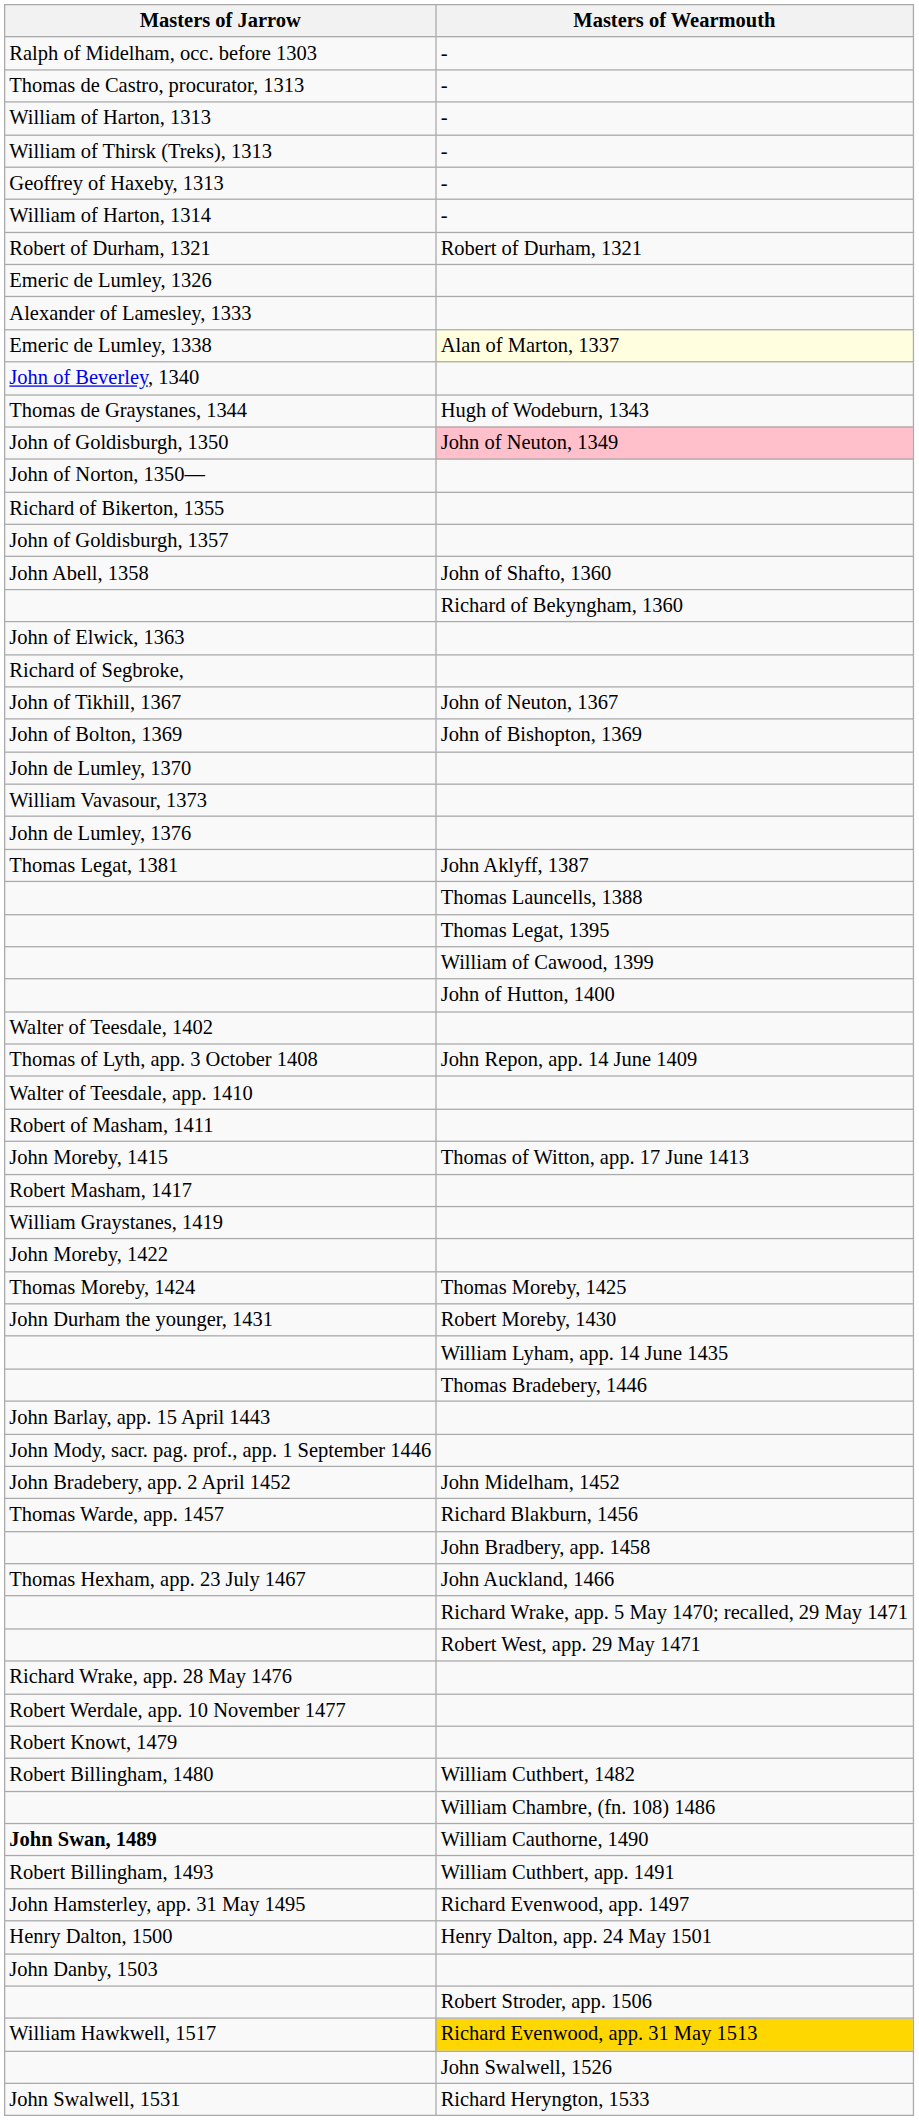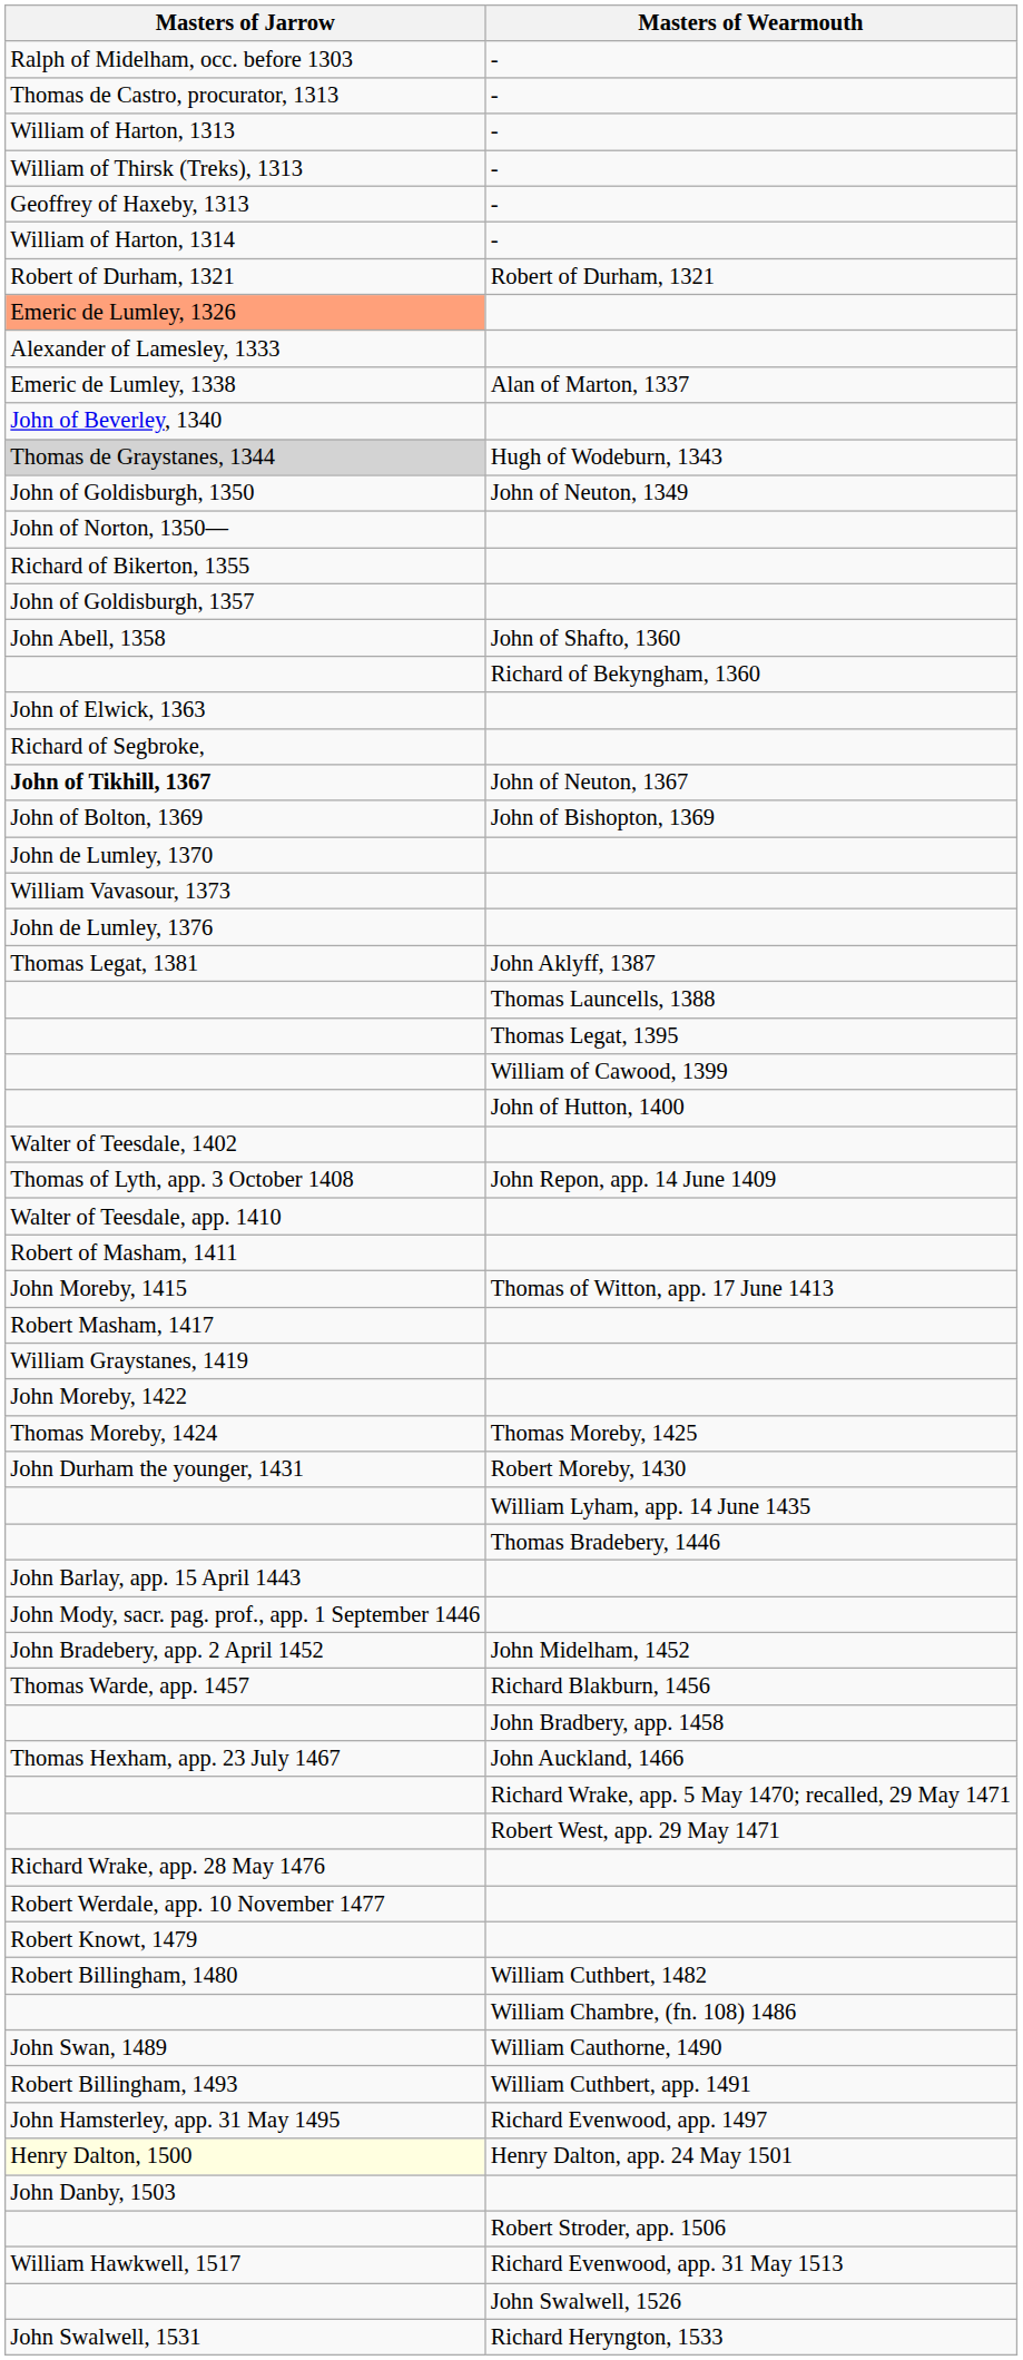row 9 | Masters of Jarrow: no background -> lightsalmon background
row 11 | Masters of Wearmouth: lightyellow background -> no background
row 13 | Masters of Jarrow: no background -> lightgrey background
row 14 | Masters of Wearmouth: pink background -> no background
row 22 | Masters of Jarrow: normal -> bold
row 57 | Masters of Jarrow: bold -> normal
row 60 | Masters of Jarrow: no background -> lightyellow background
row 63 | Masters of Wearmouth: gold background -> no background
